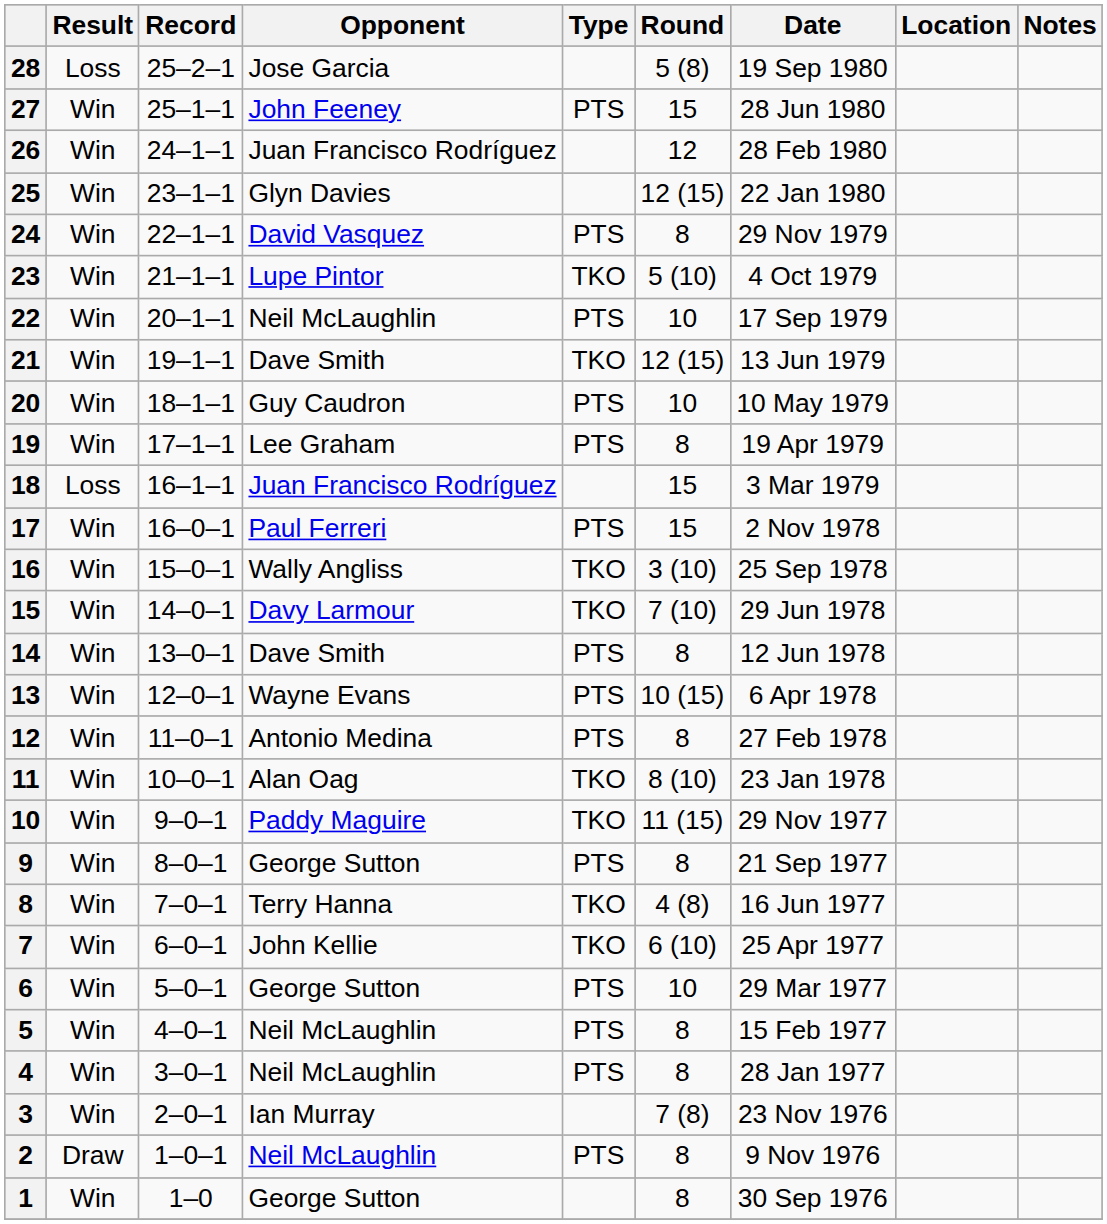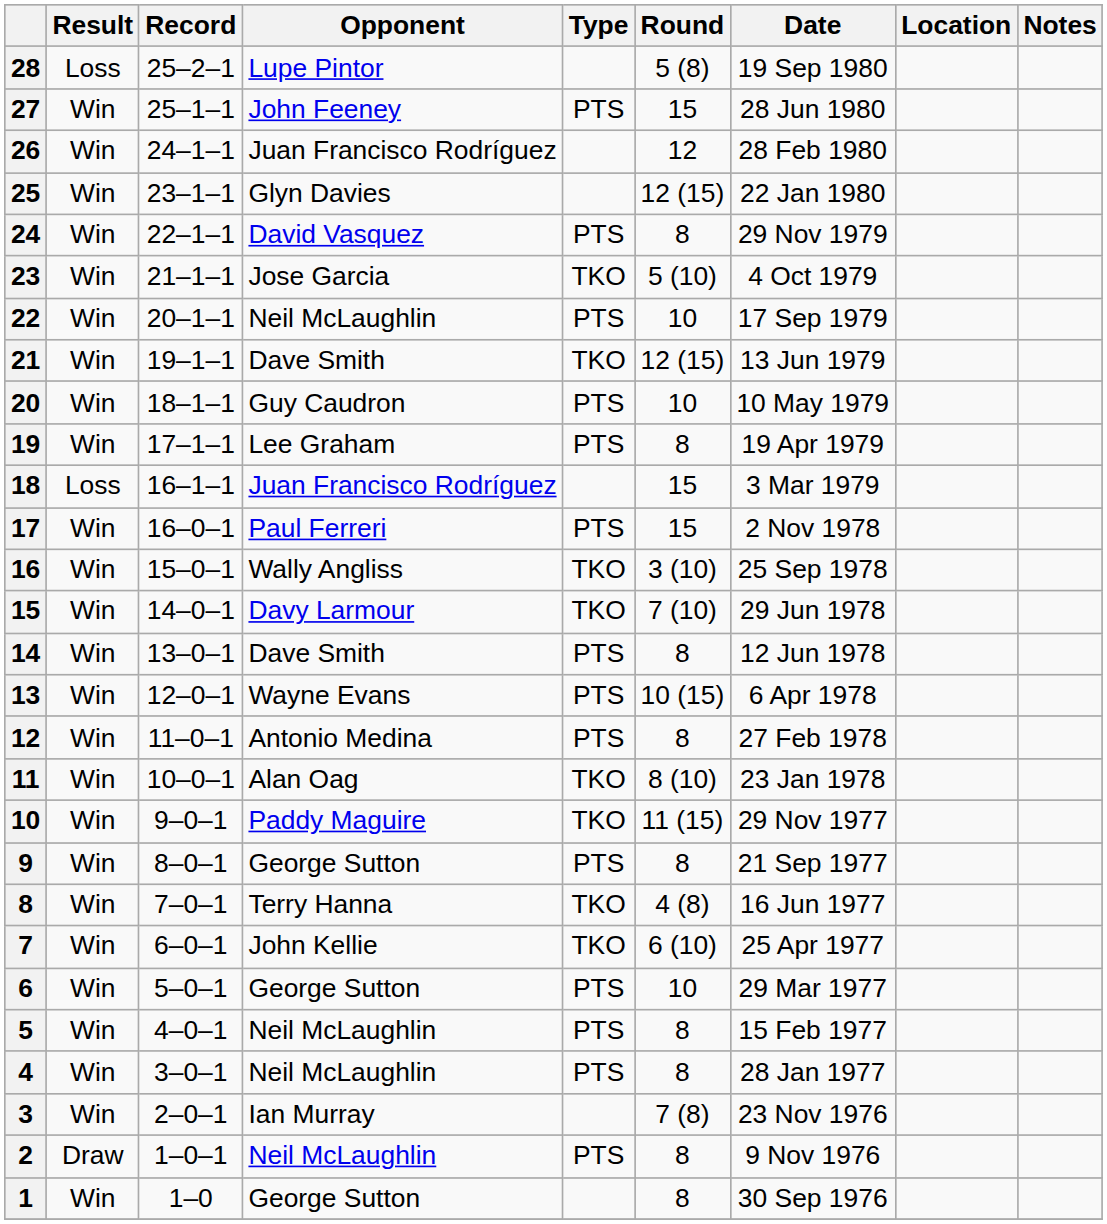28 | Opponent: Jose Garcia -> Lupe Pintor
23 | Opponent: Lupe Pintor -> Jose Garcia
